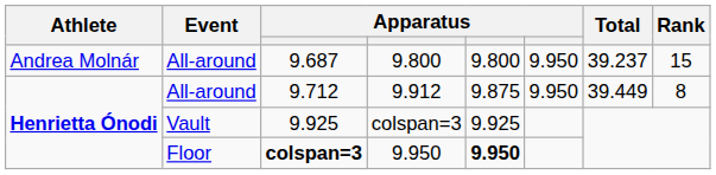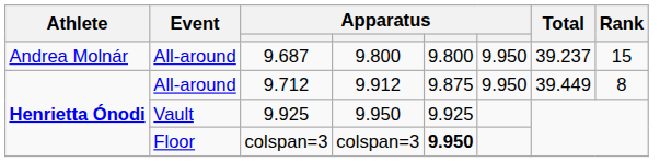row 5 | column 4: colspan=3 -> 9.950
row 6 | column 3: bold -> normal
row 6 | column 4: 9.950 -> colspan=3
